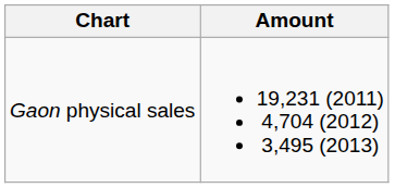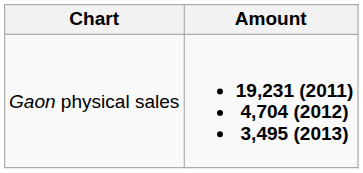Gaon physical sales | Amount: normal -> bold
